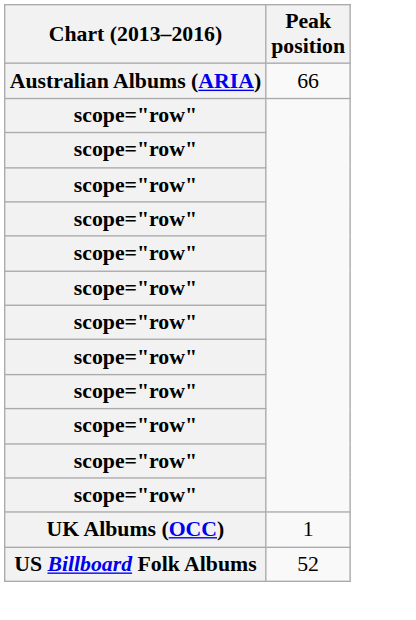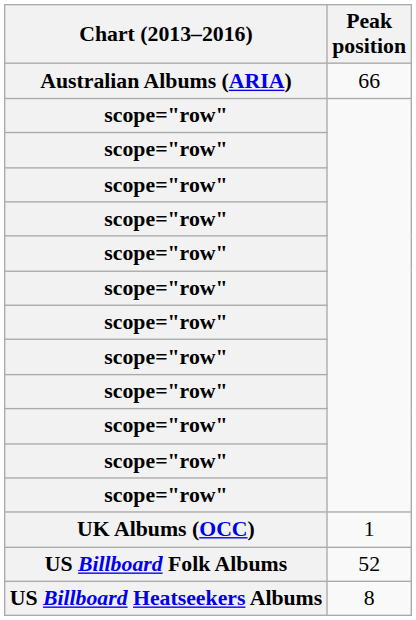+ row: US Billboard Heatseekers Albums | 8
